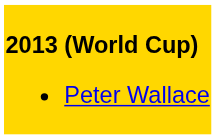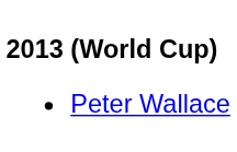2013 (World Cup) Peter Wallace | column 1: gold background -> no background
